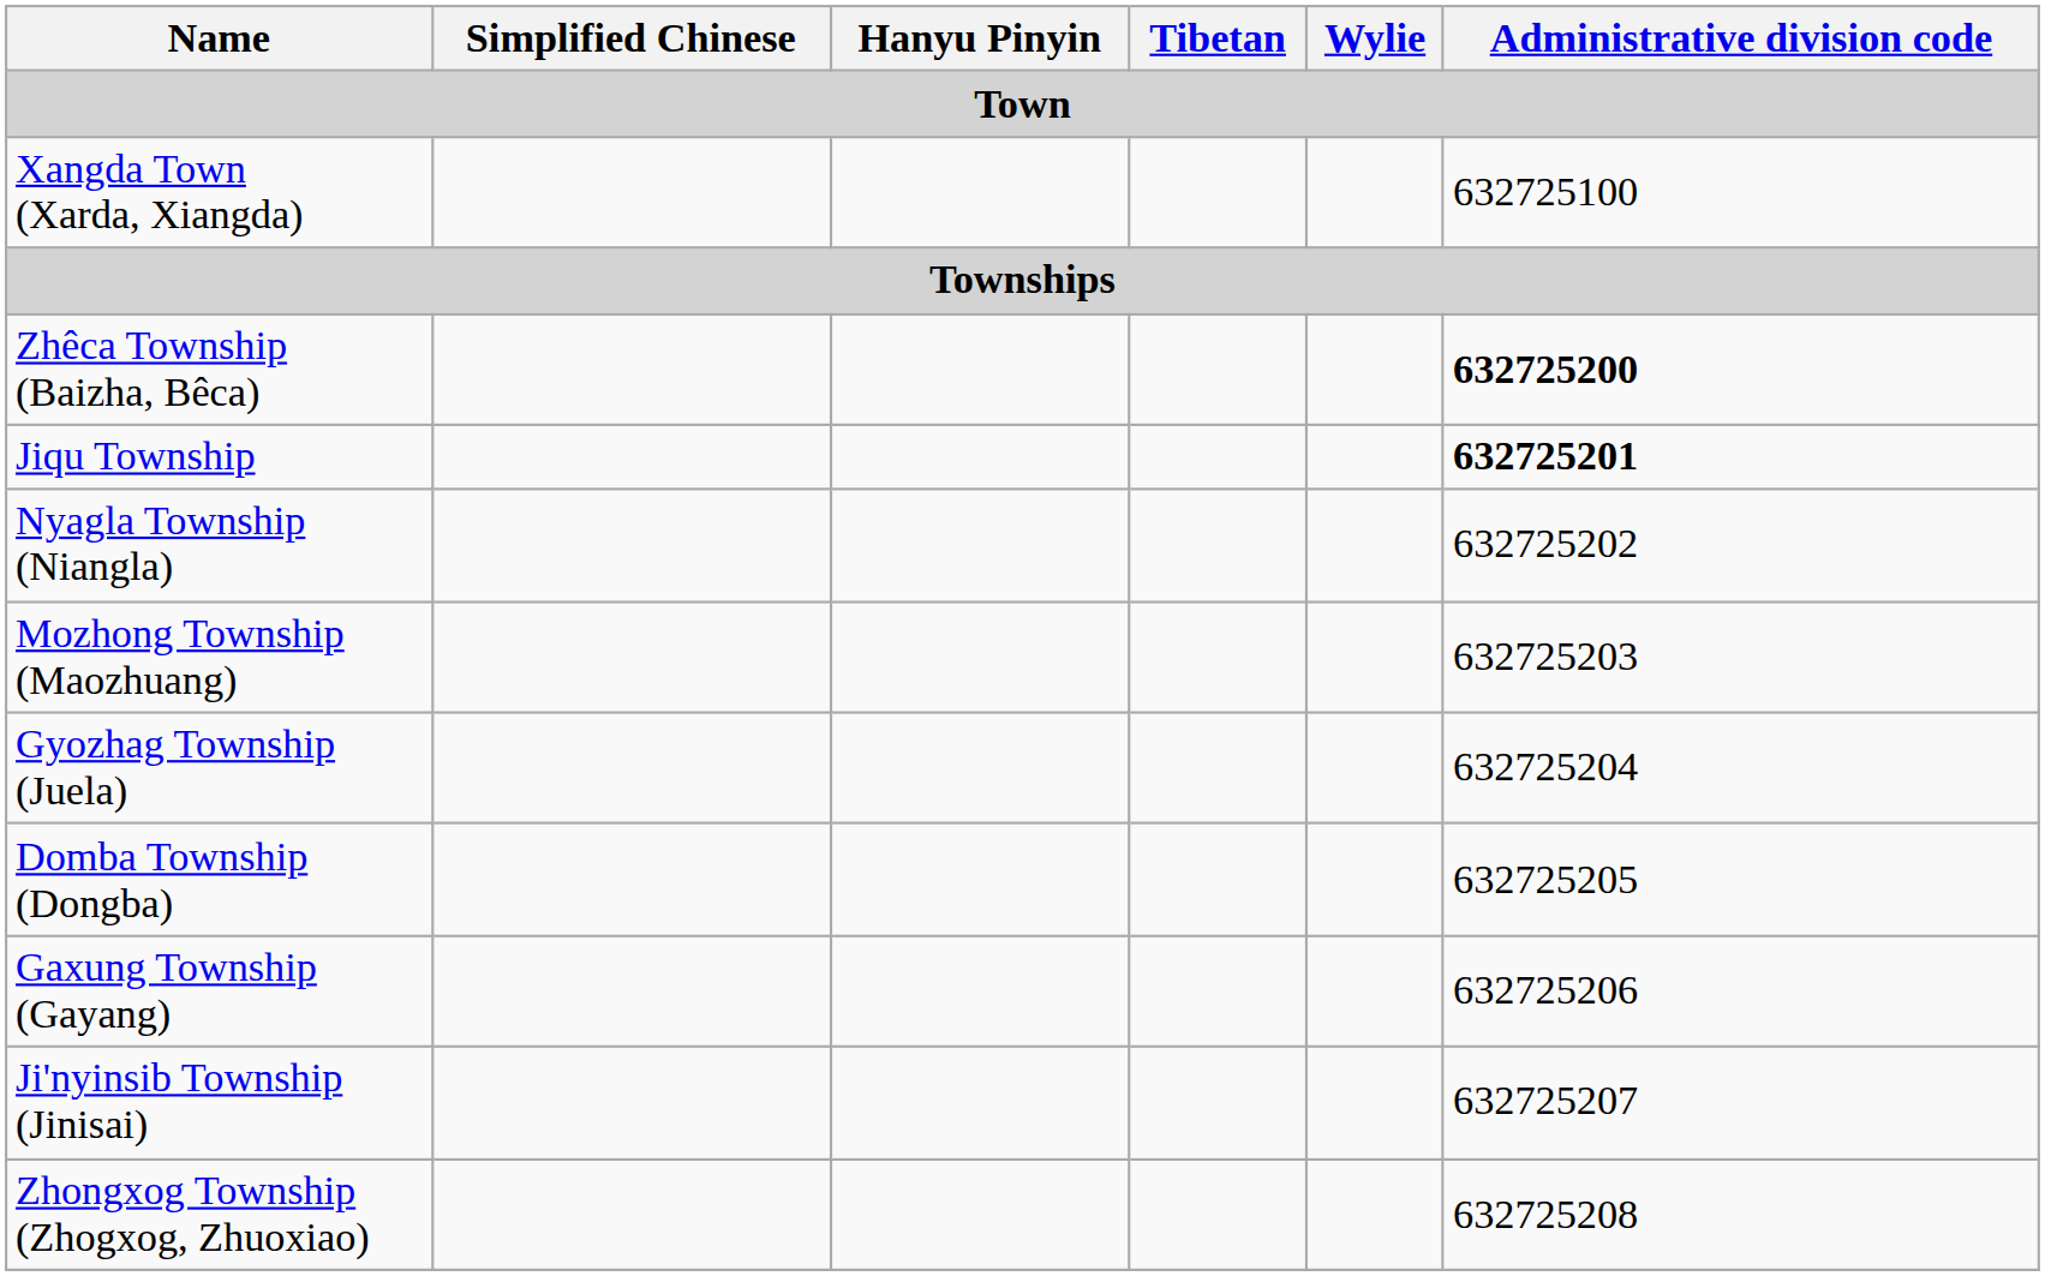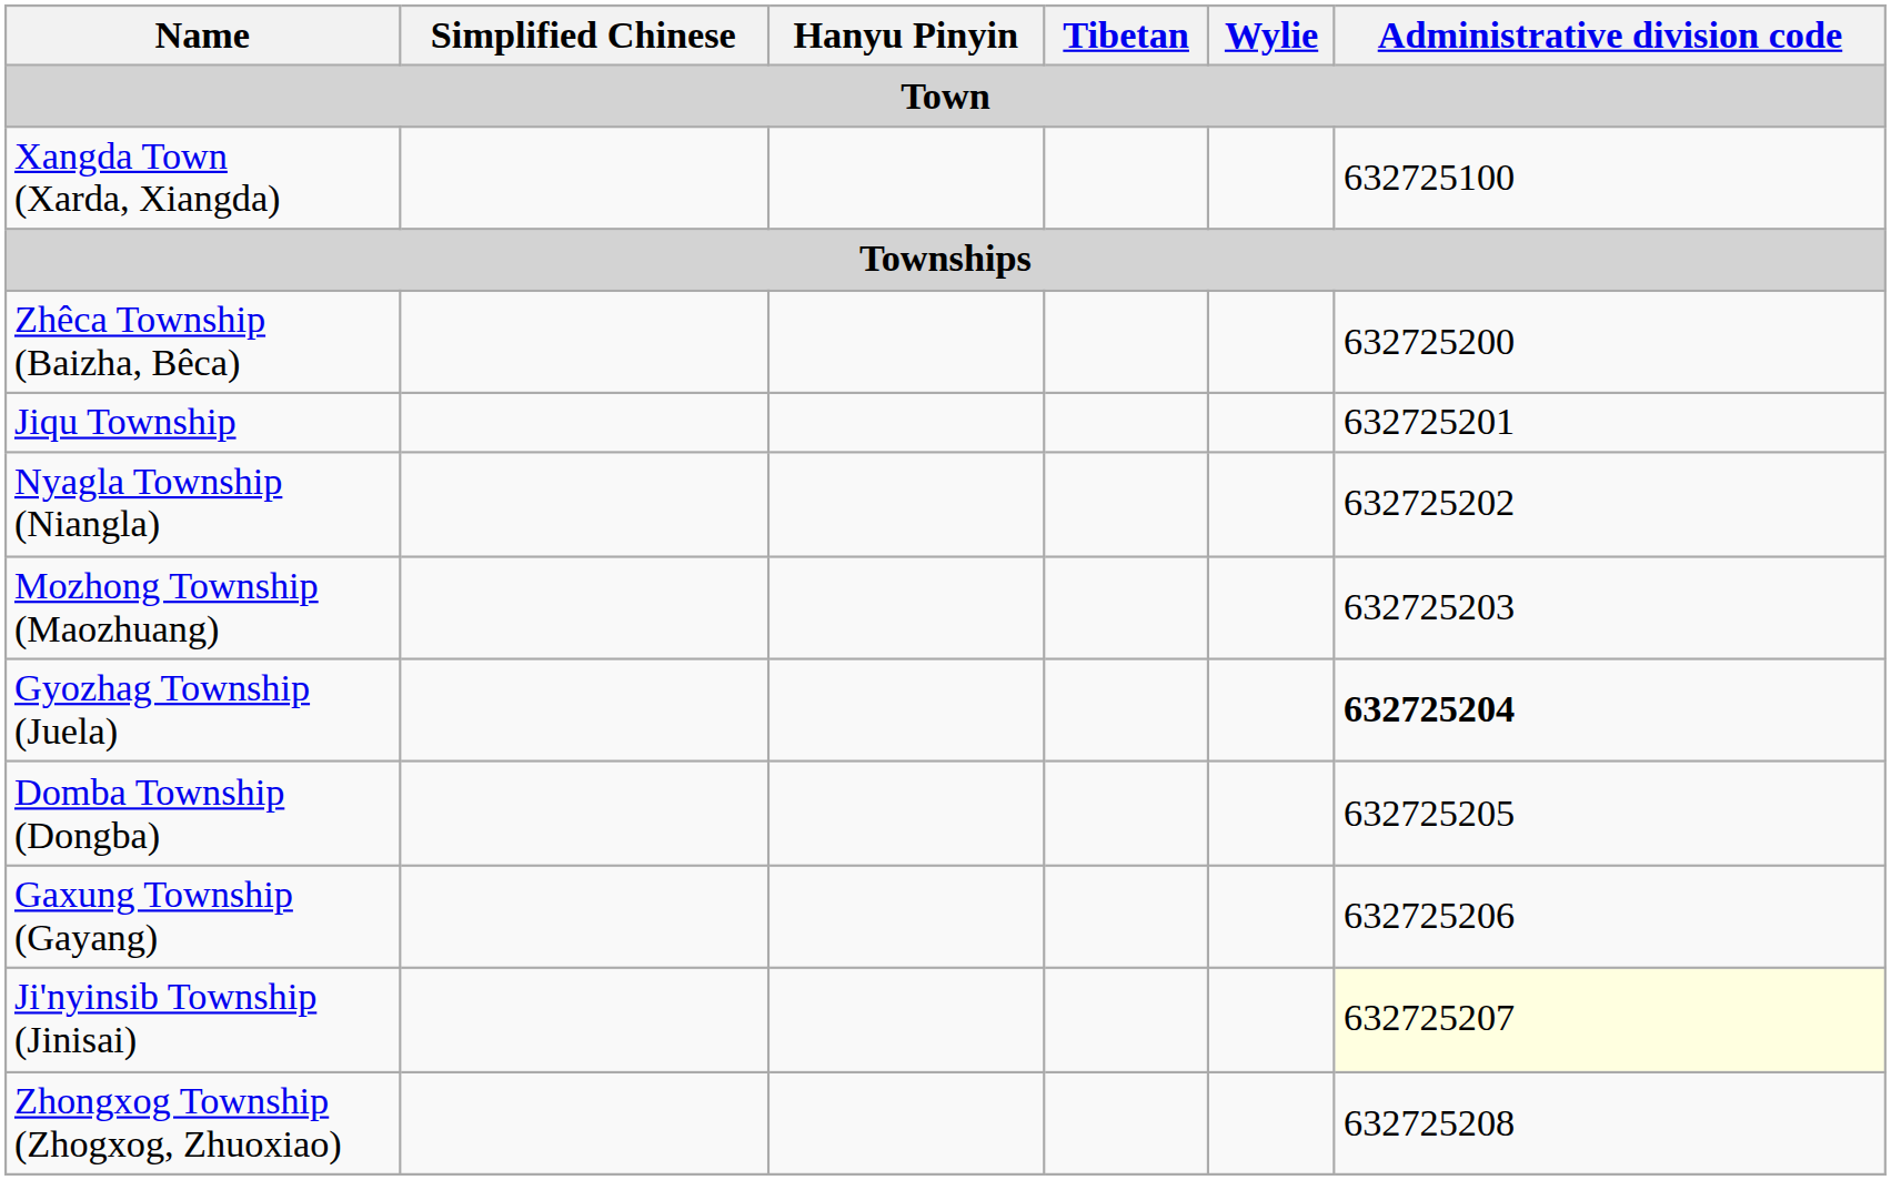Zhêca Township (Baizha, Bêca) | Administrative division code: bold -> normal
Jiqu Township | Administrative division code: bold -> normal
Gyozhag Township (Juela) | Administrative division code: normal -> bold
Ji'nyinsib Township (Jinisai) | Administrative division code: no background -> lightyellow background
